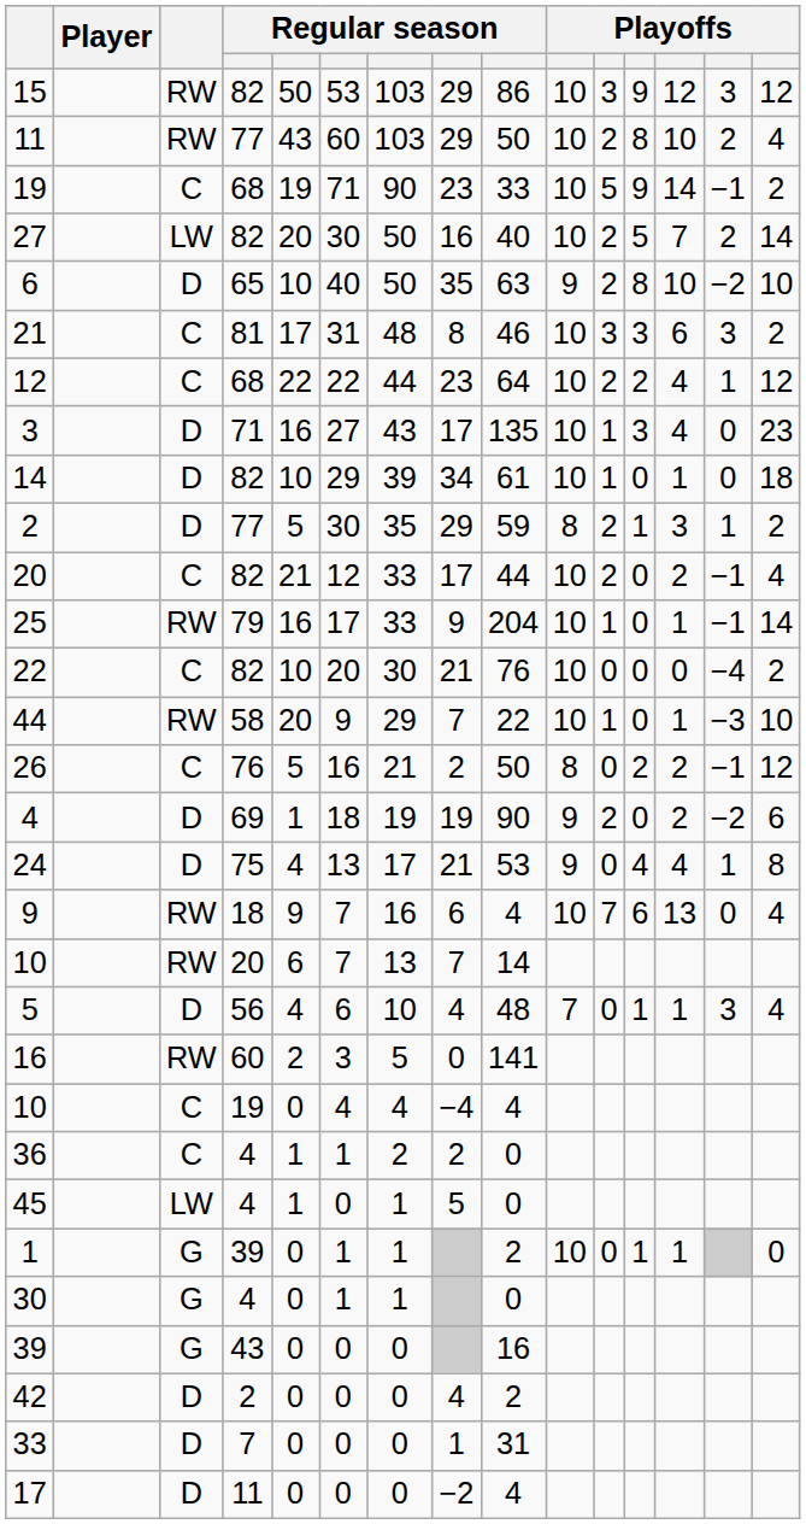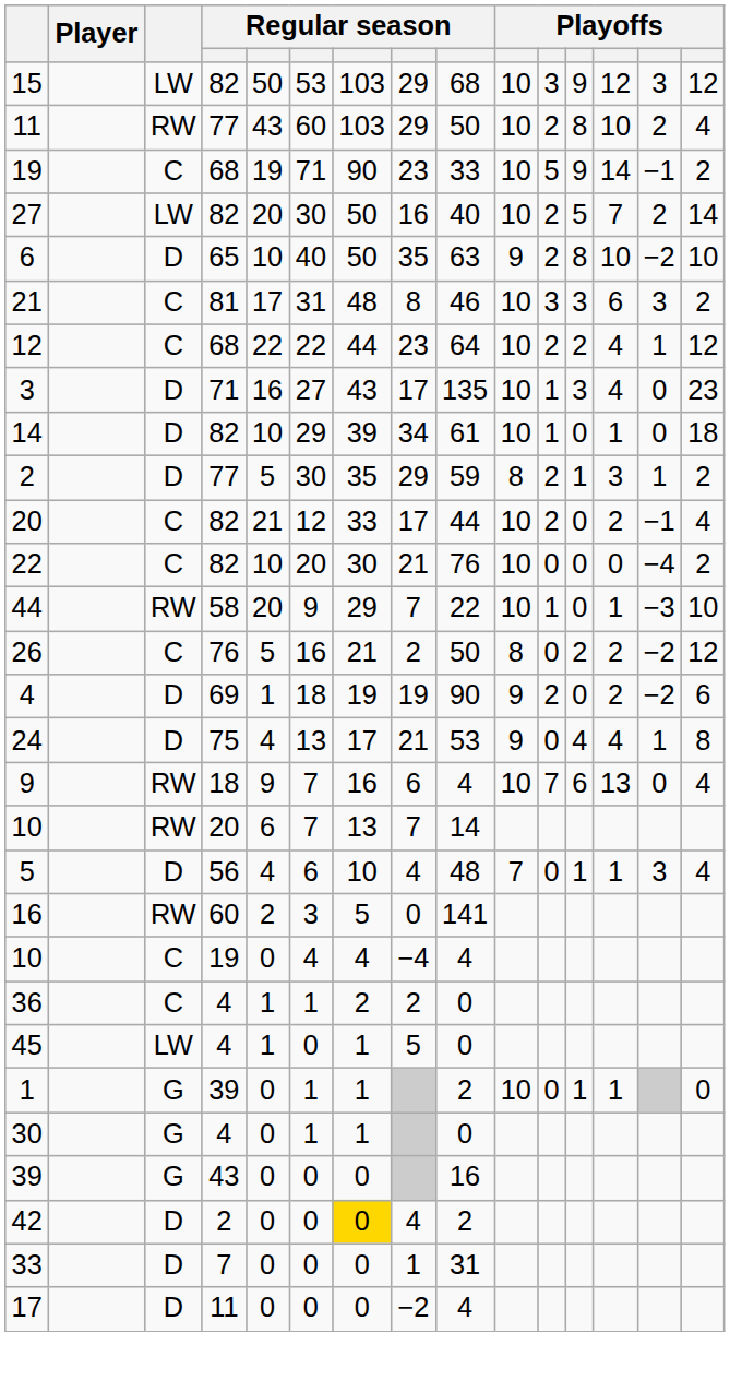15 | column 3: RW -> LW
15 | column 9: 86 -> 68
- row: 25 | RW | 79 | 16 | 17 | 33 | 9 | 204 | 10 | 1 | 0 | 1 | −1 | 14
26 | column 14: −1 -> −2
42 | column 7: no background -> gold background
